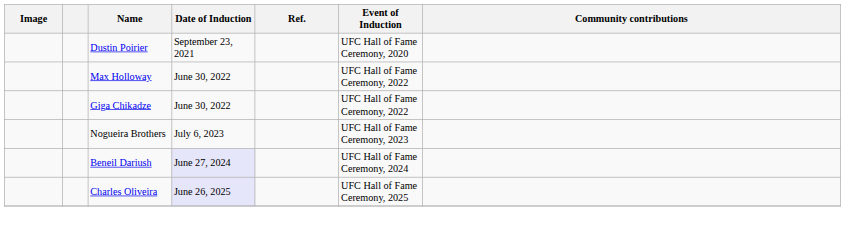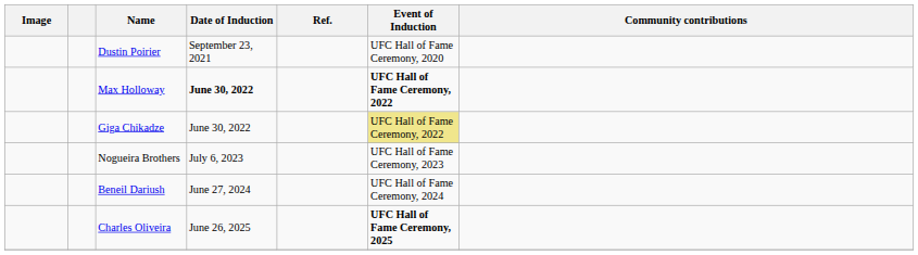Max Holloway | Date of Induction: normal -> bold
Max Holloway | Event of Induction: normal -> bold
Giga Chikadze | Event of Induction: no background -> khaki background
Beneil Dariush | Date of Induction: lavender background -> no background
Charles Oliveira | Date of Induction: lavender background -> no background
Charles Oliveira | Event of Induction: normal -> bold
